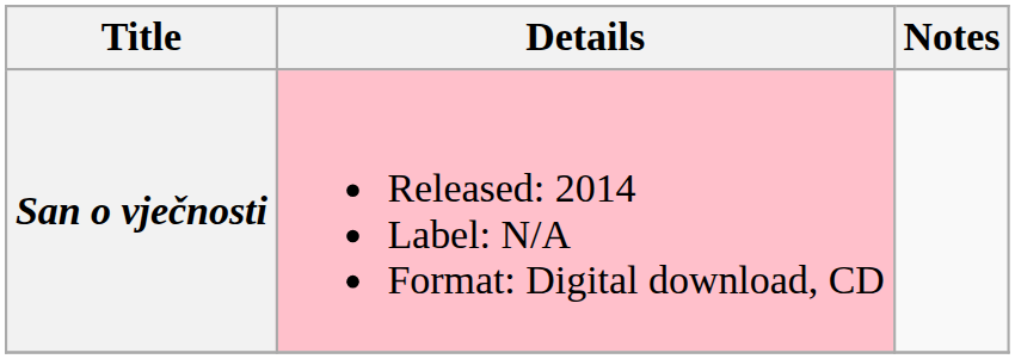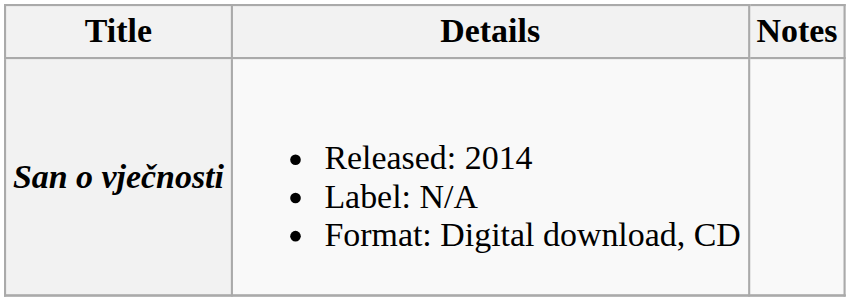San o vječnosti | Details: pink background -> no background
